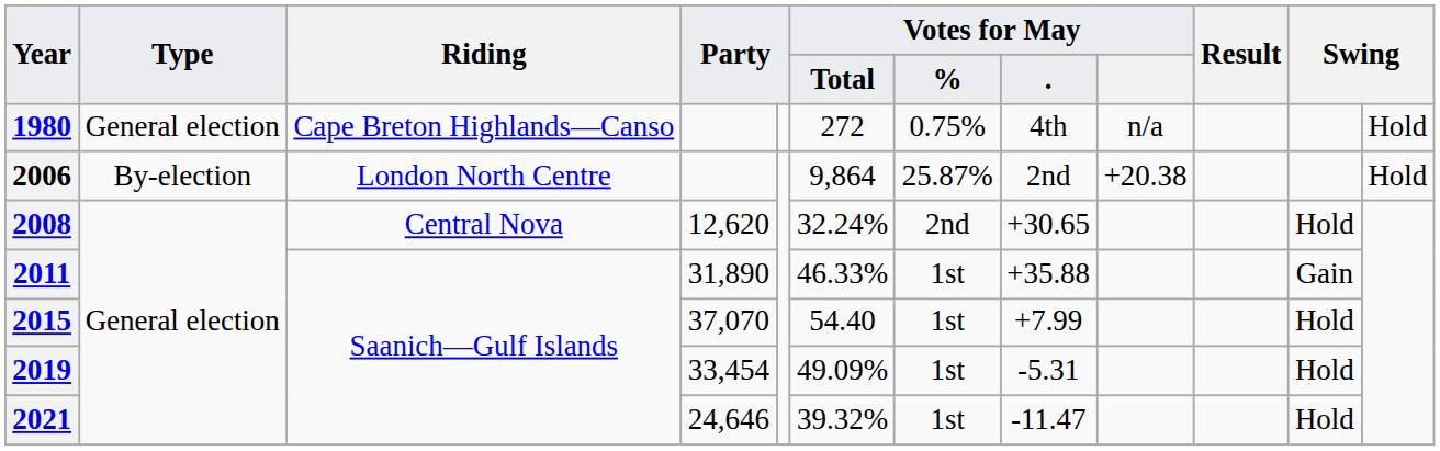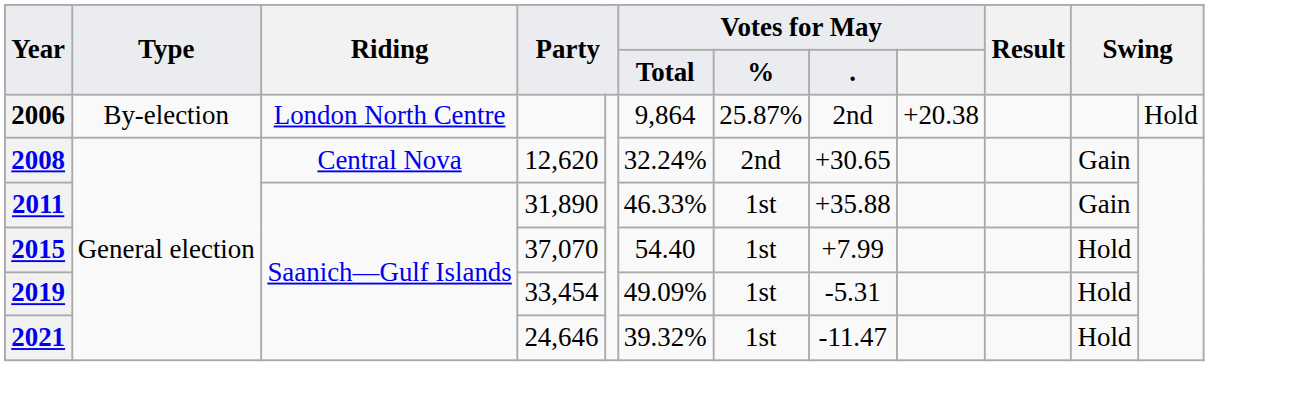- row: 1980 | General election | Cape Breton Highlands—Canso | 272 | 0.75% | 4th | n/a | Hold
2008 | column 11: Hold -> Gain
